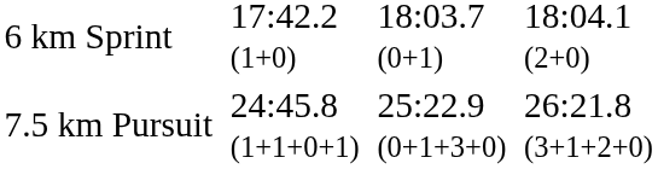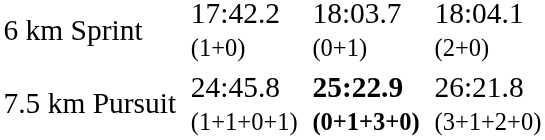7.5 km Pursuit | column 3: normal -> bold
